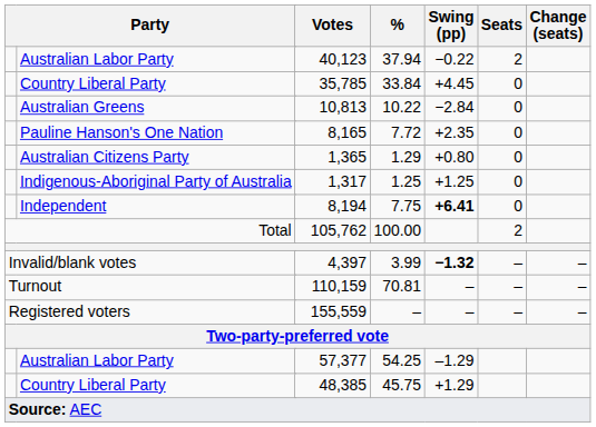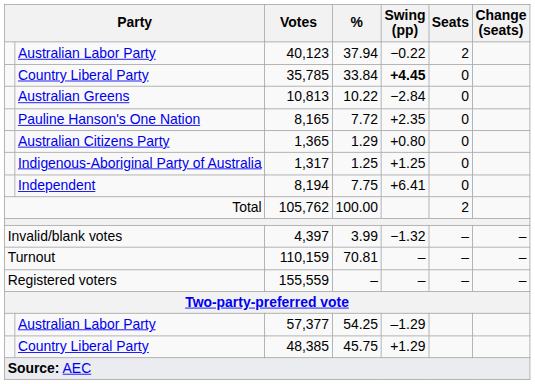35,785 | Swing (pp): normal -> bold
8,194 | Swing (pp): bold -> normal
4,397 | Swing (pp): bold -> normal
